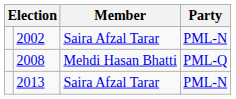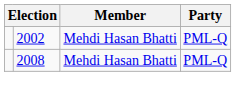2002 | Member: Saira Afzal Tarar -> Mehdi Hasan Bhatti
2002 | Party: PML-N -> PML-Q
- row: 2013 | Saira Afzal Tarar | PML-N
